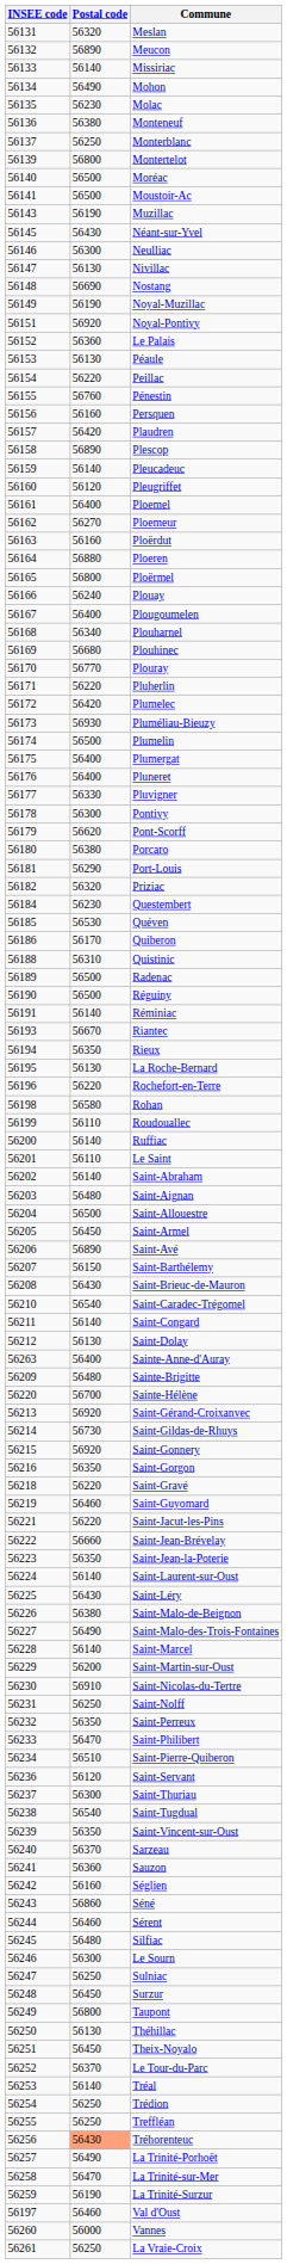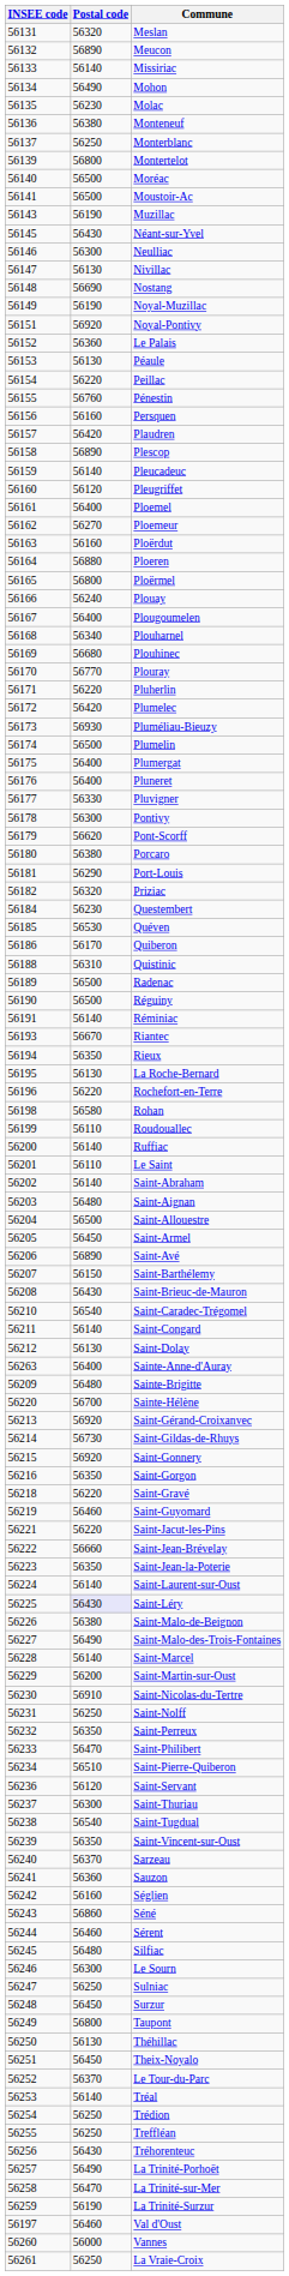Saint-Léry | Postal code: no background -> lavender background
Tréhorenteuc | Postal code: lightsalmon background -> no background
